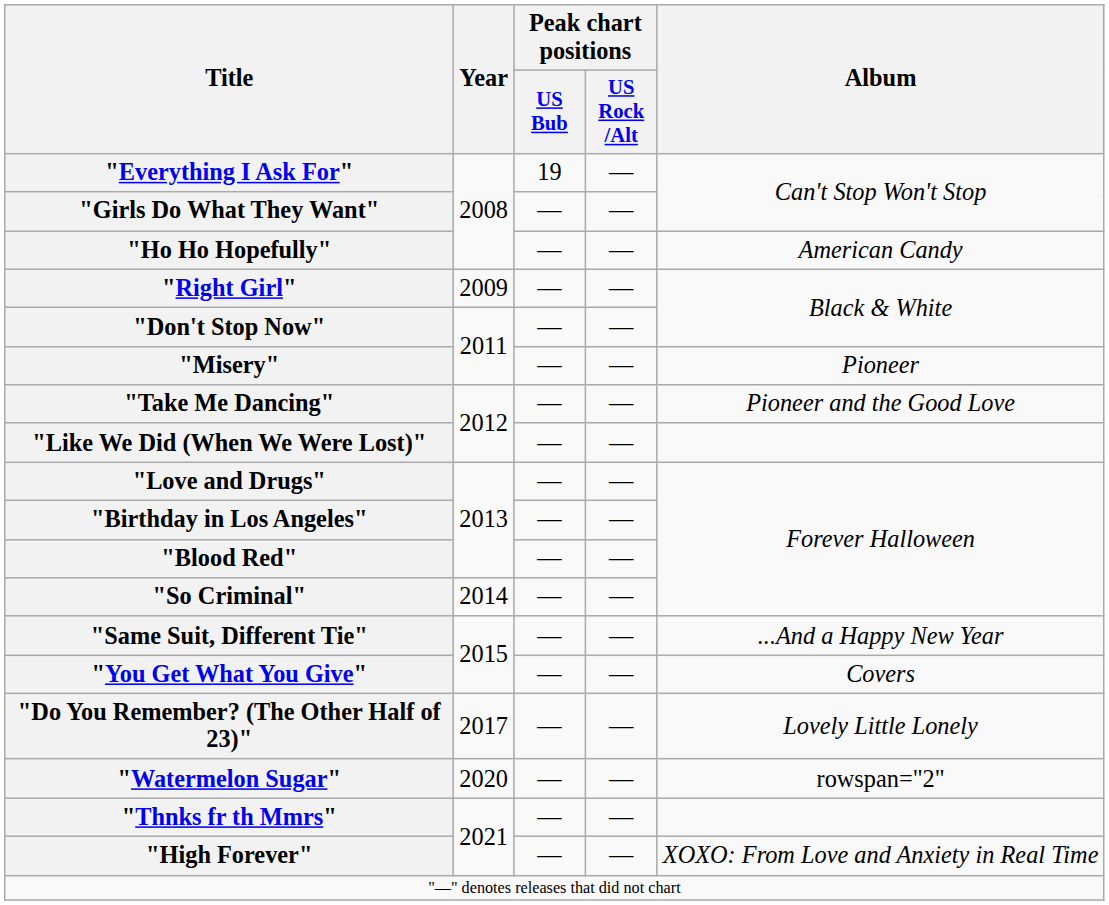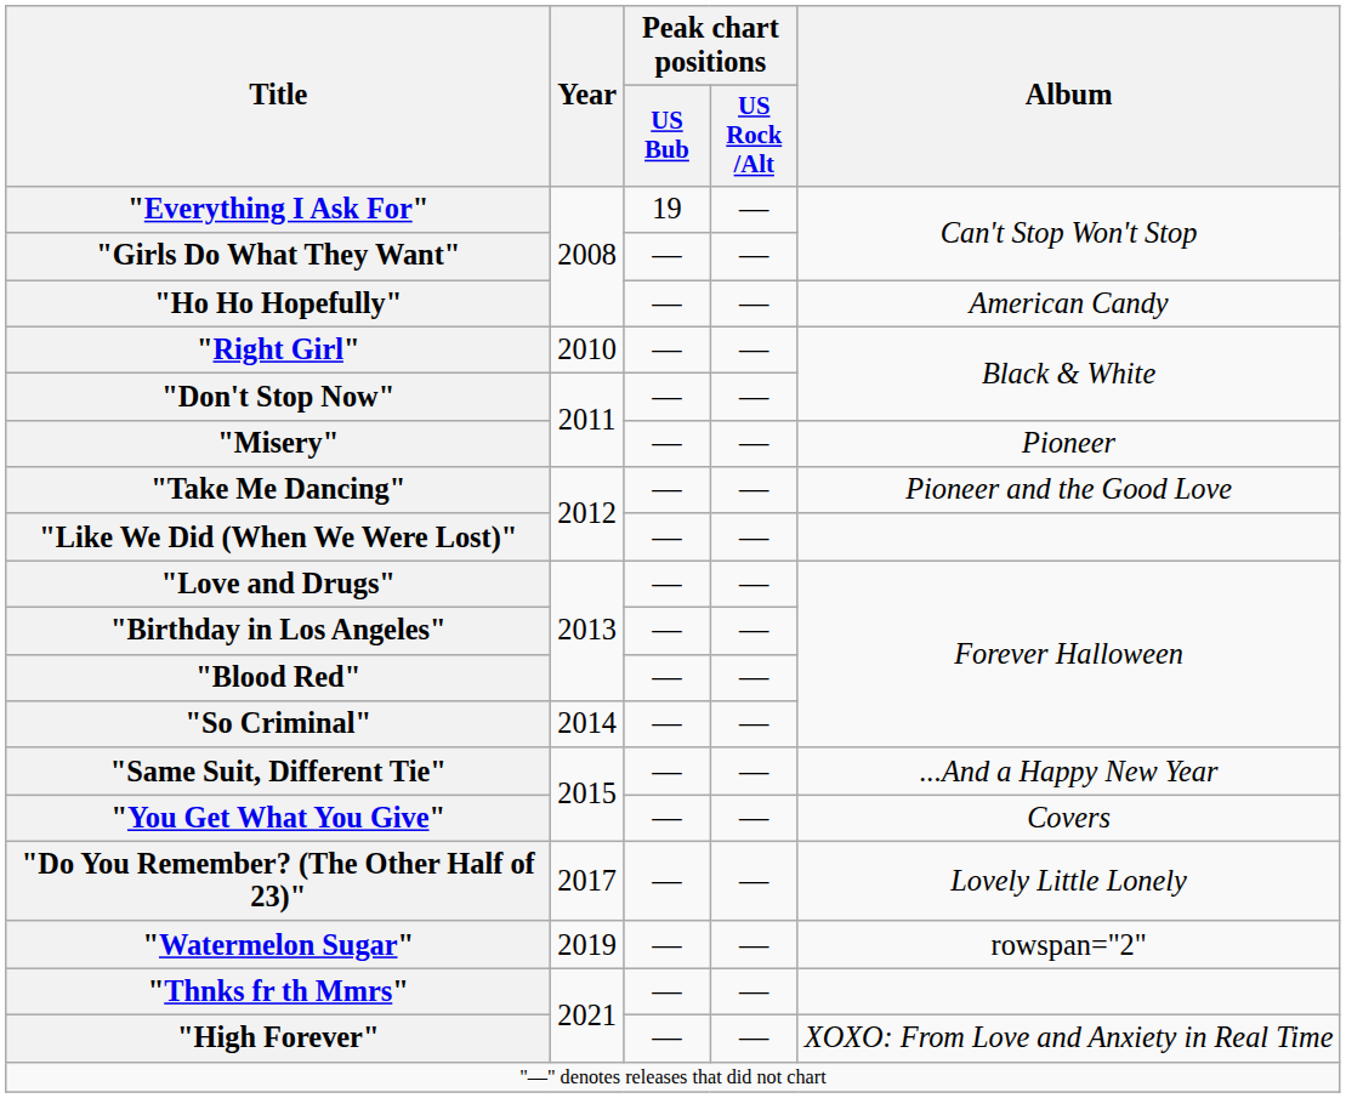"Right Girl" | Year: 2009 -> 2010
"Watermelon Sugar" | Year: 2020 -> 2019
